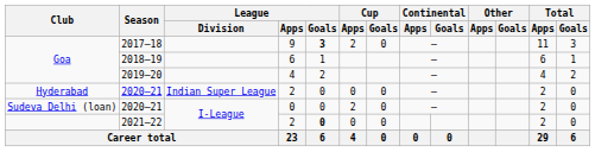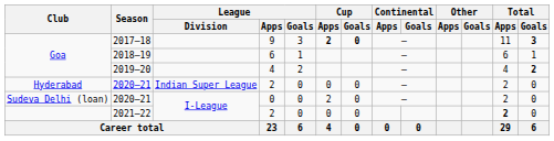2017–18 | League / Goals: bold -> normal
2017–18 | Cup / Apps: normal -> bold
2017–18 | Cup / Goals: normal -> bold
2017–18 | Total / Goals: normal -> bold
2019–20 | Total / Goals: normal -> bold
2021–22 | League / Goals: bold -> normal
2021–22 | Total / Apps: normal -> bold
